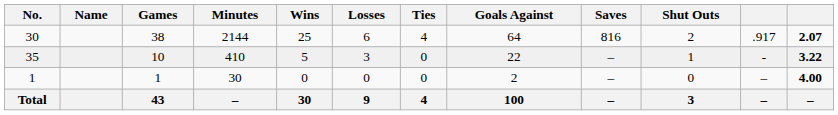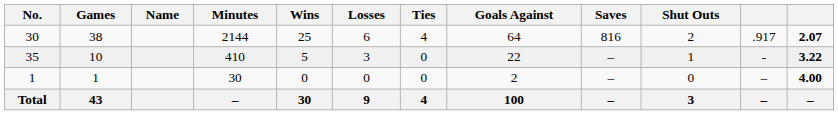columns swapped: Name <-> Games
